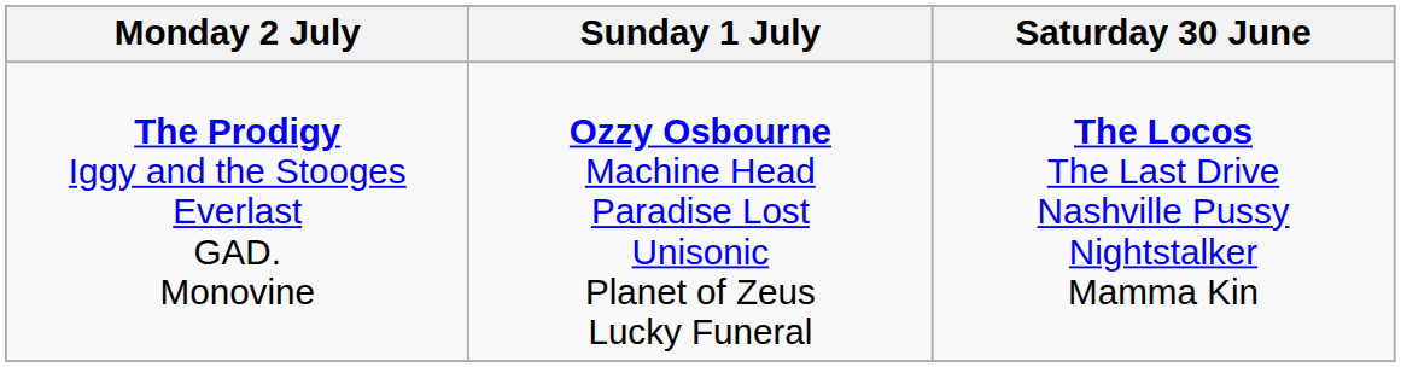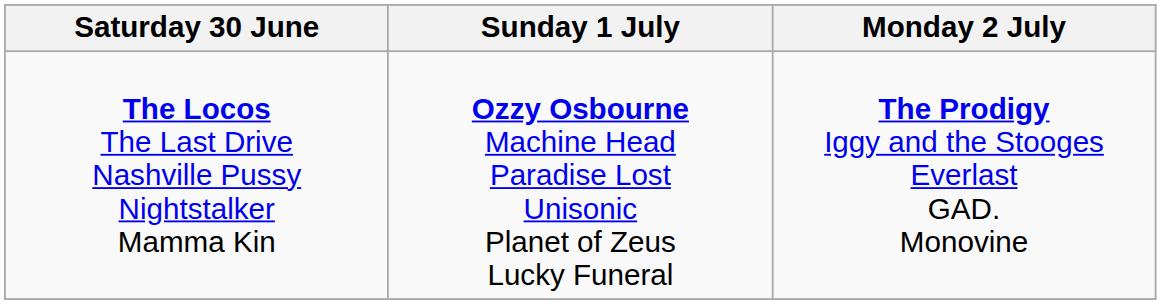columns swapped: Saturday 30 June <-> Monday 2 July
